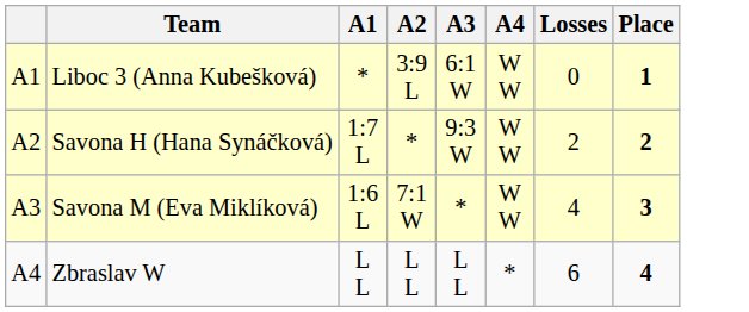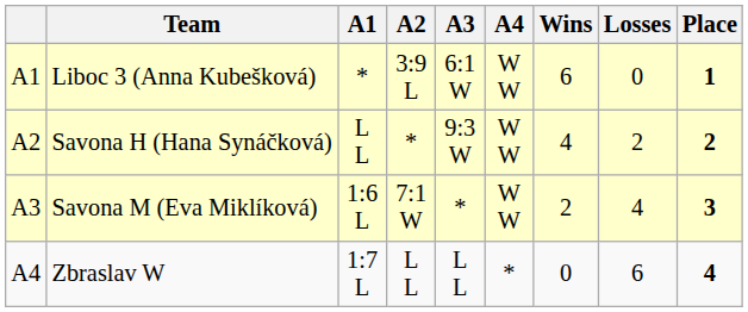+ column: Wins | 6 | 4 | 2 | 0
Savona H (Hana Synáčková) | A1: 1:7 L -> L L
Zbraslav W | A1: L L -> 1:7 L
